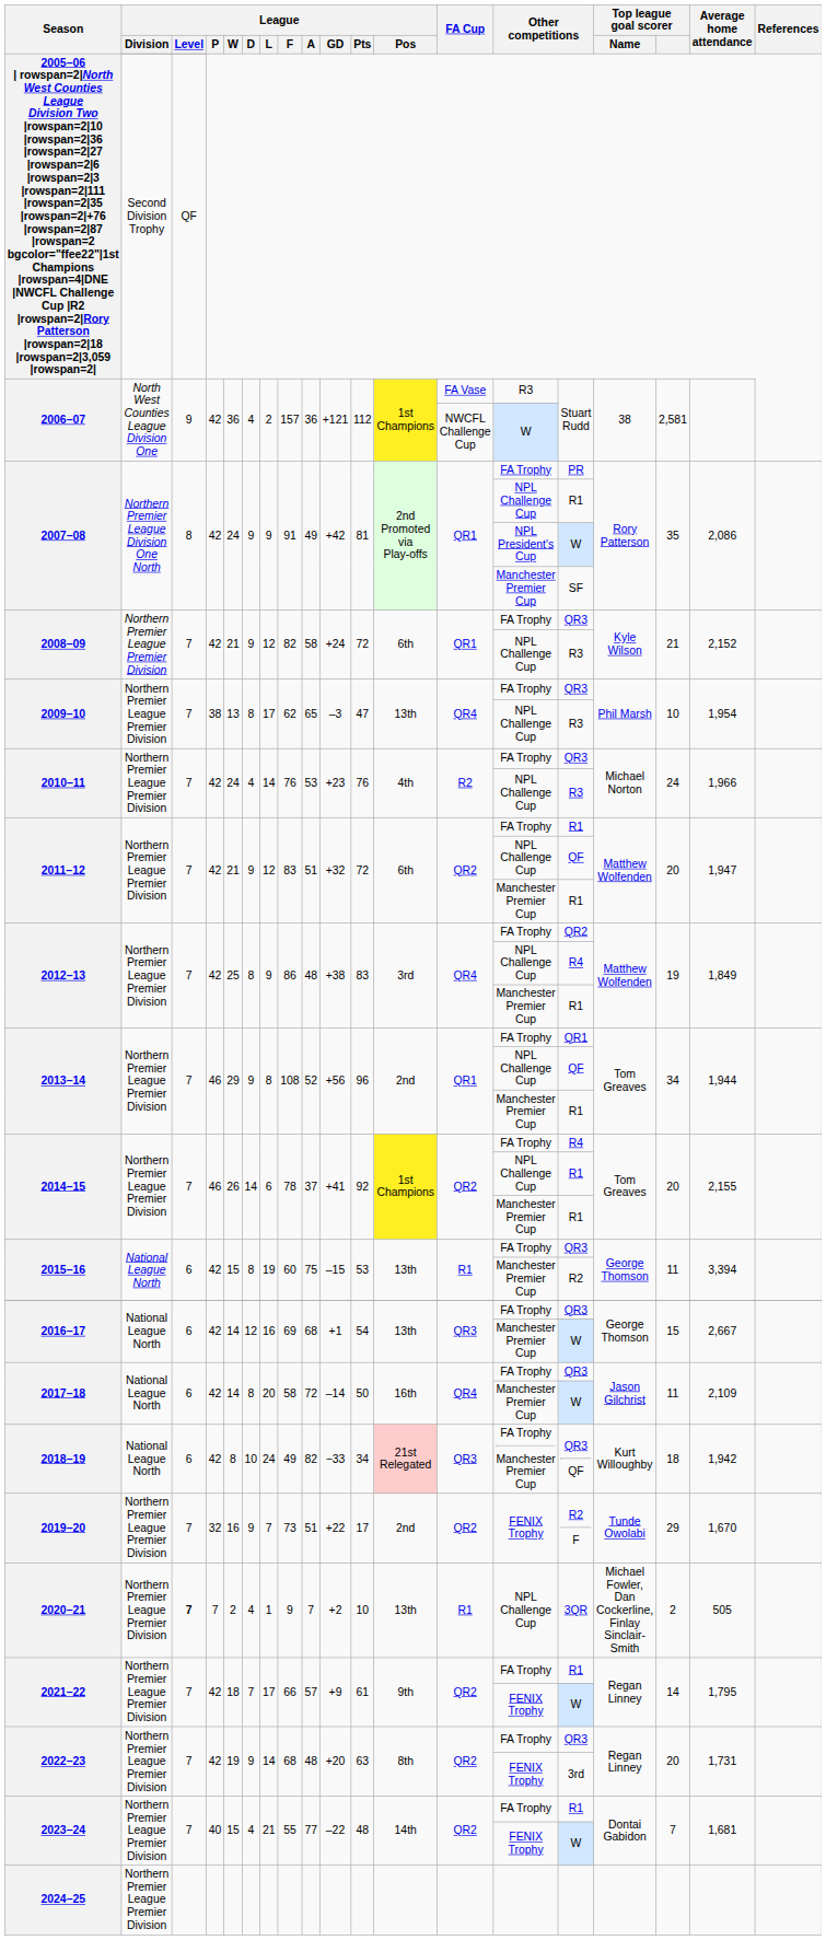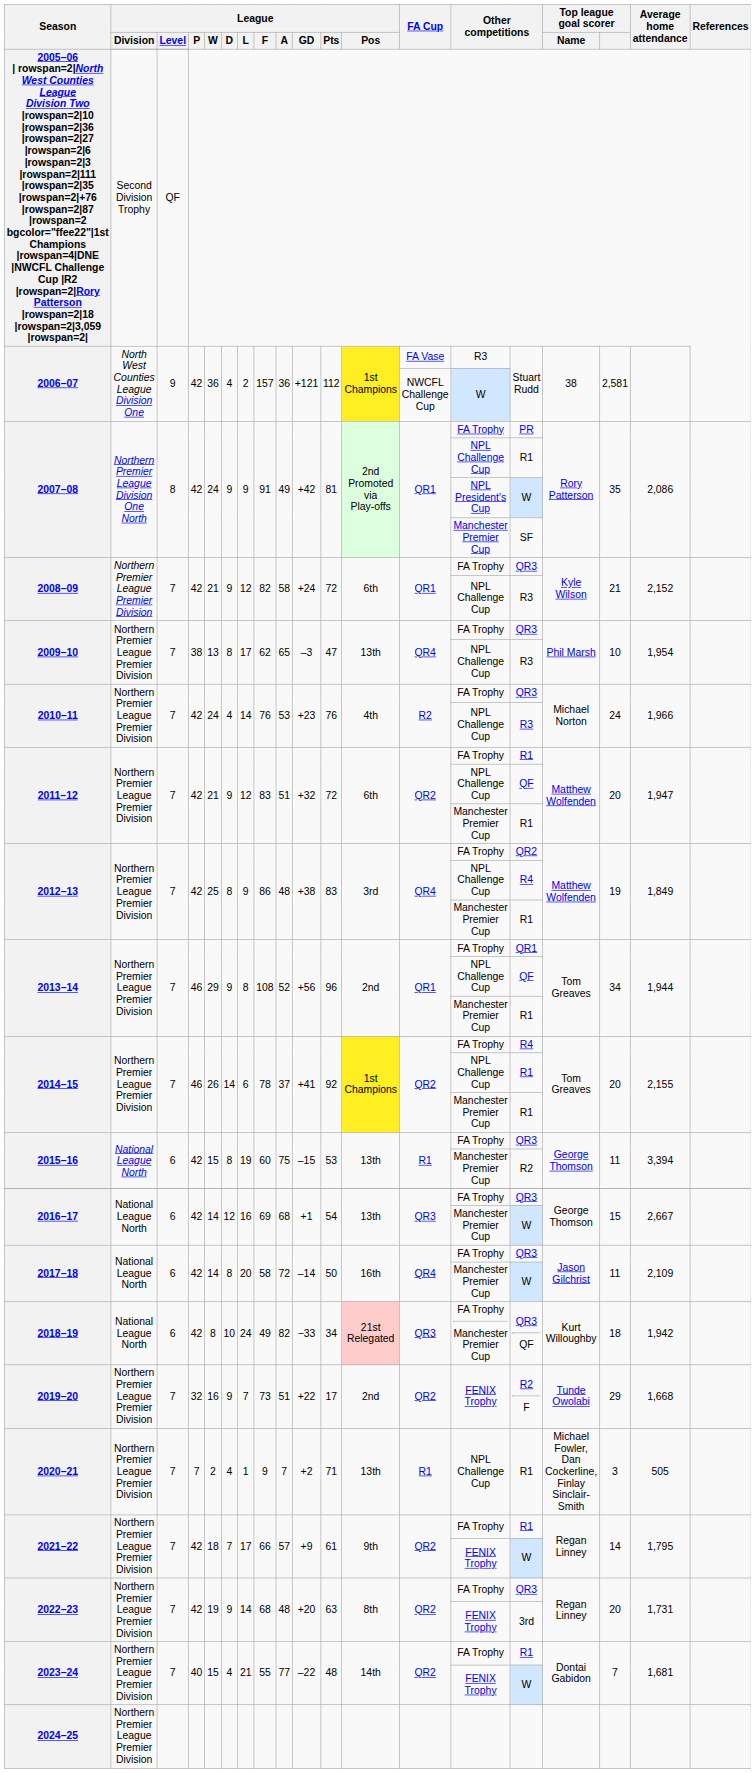2019–20 | Average home attendance: 1,670 -> 1,668
2020–21 | League / Level: bold -> normal
2020–21 | League / Pts: 10 -> 71
2020–21 | column 15: 3QR -> R1
2020–21 | Top league goal scorer: 2 -> 3
